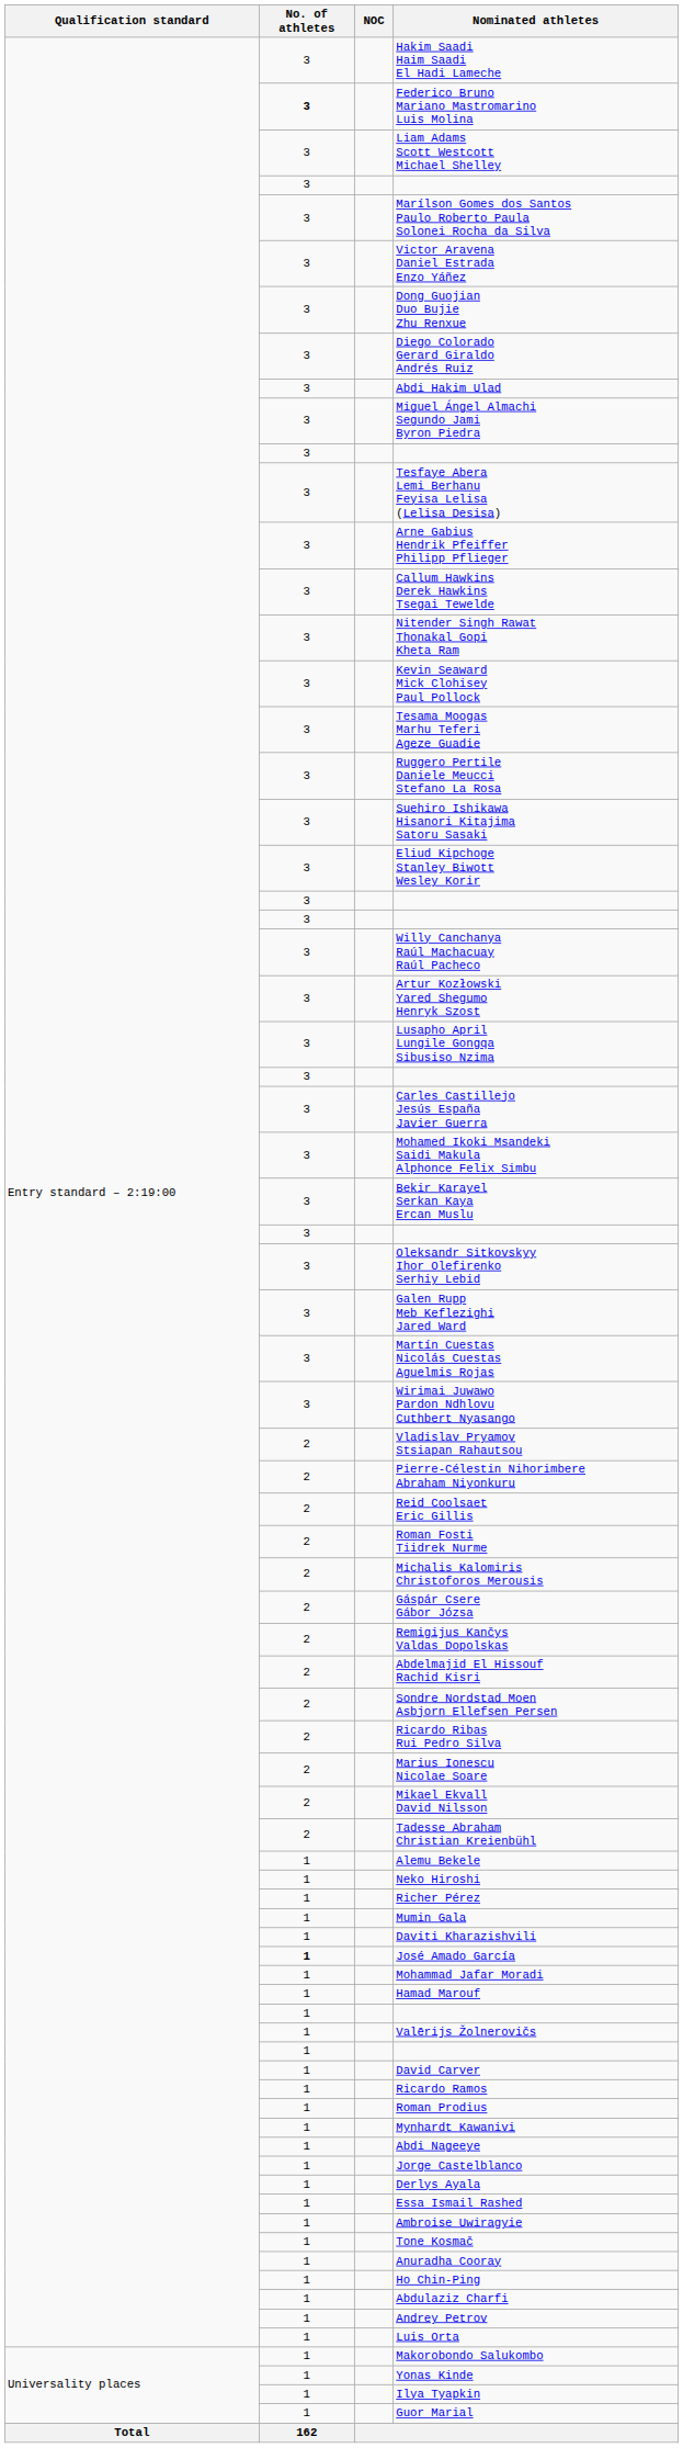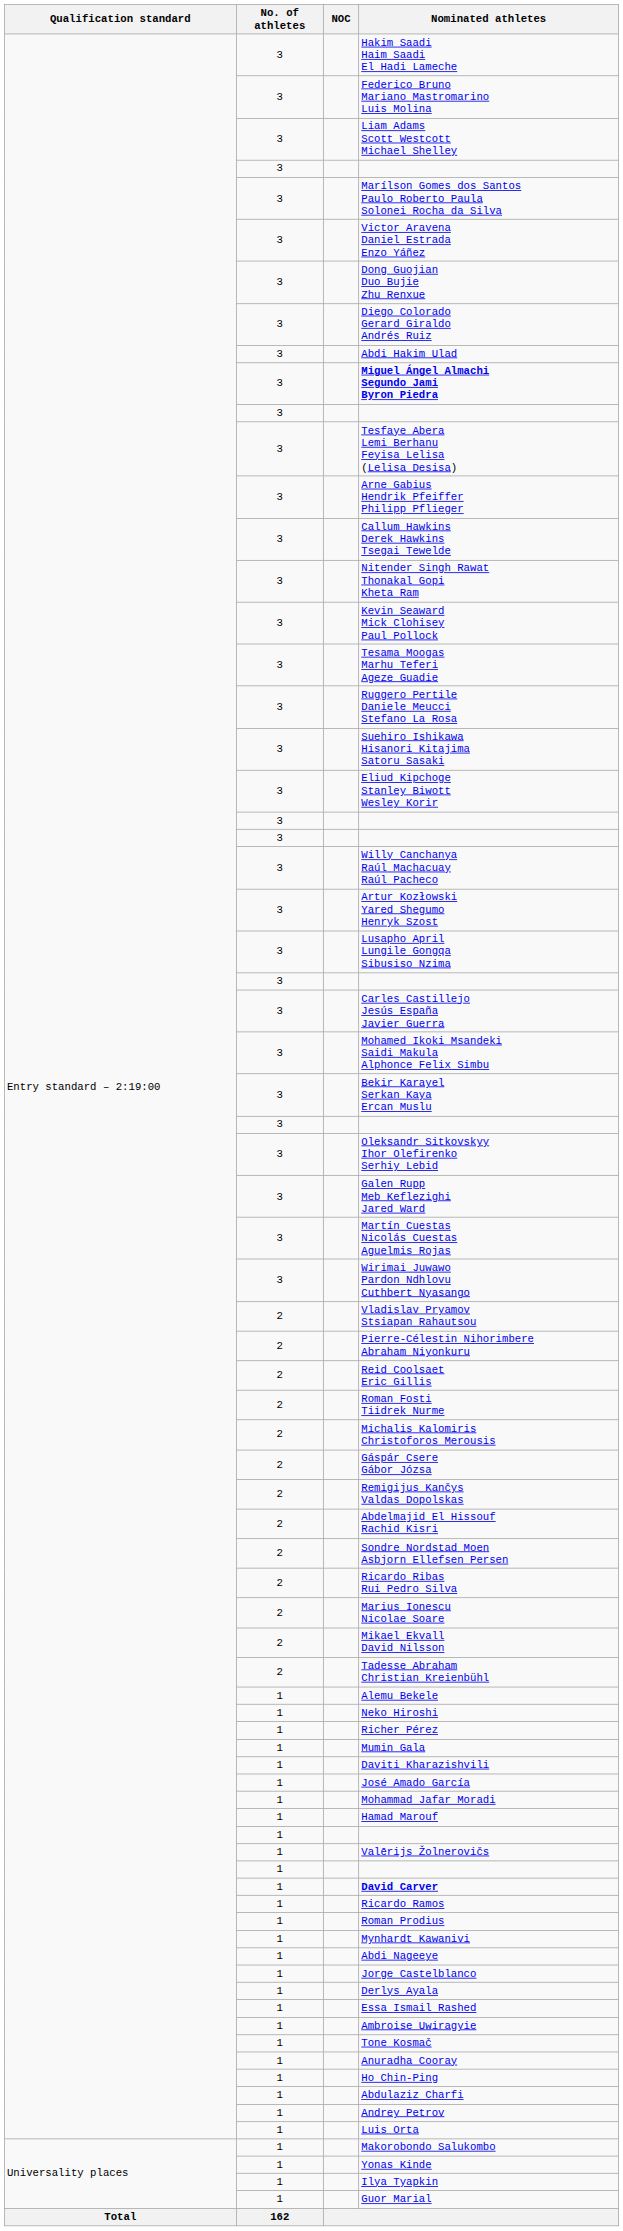Federico Bruno Mariano Mastromarino Luis Molina | No. of athletes: bold -> normal
Miguel Ángel Almachi Segundo Jami Byron Piedra | Nominated athletes: normal -> bold
José Amado García | No. of athletes: bold -> normal
David Carver | Nominated athletes: normal -> bold
